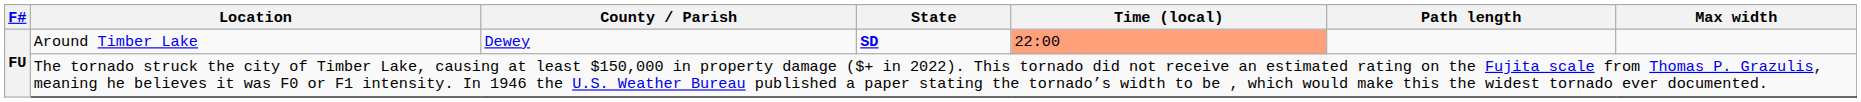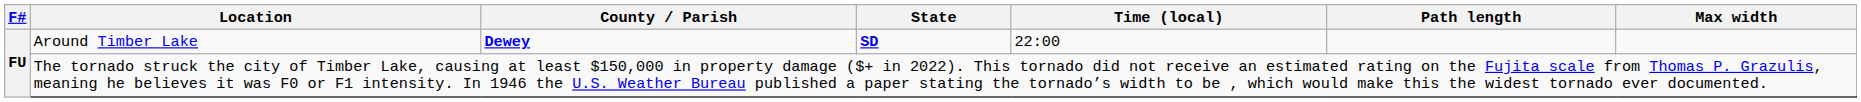Around Timber Lake | County / Parish: normal -> bold
Around Timber Lake | Time (local): lightsalmon background -> no background
